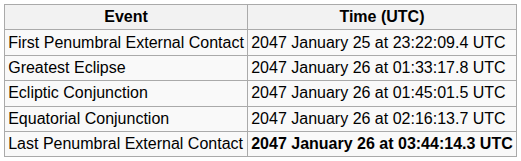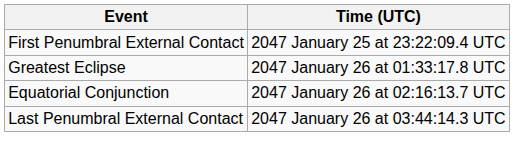- row: Ecliptic Conjunction | 2047 January 26 at 01:45:01.5 UTC
Last Penumbral External Contact | Time (UTC): bold -> normal
